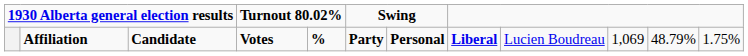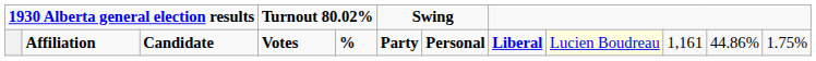Affiliation | column 9: no background -> lightyellow background
Affiliation | column 10: 1,069 -> 1,161
Affiliation | column 11: 48.79% -> 44.86%
